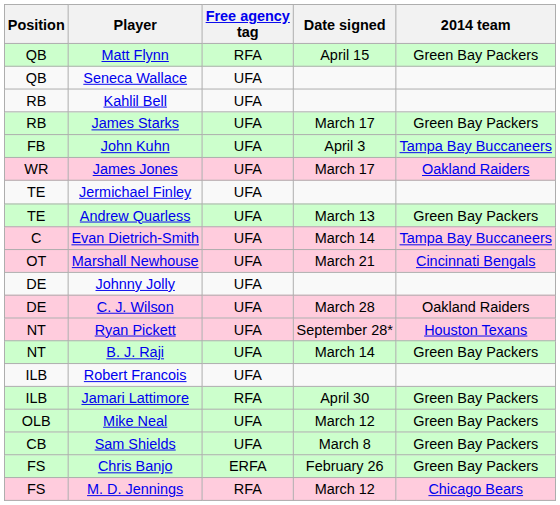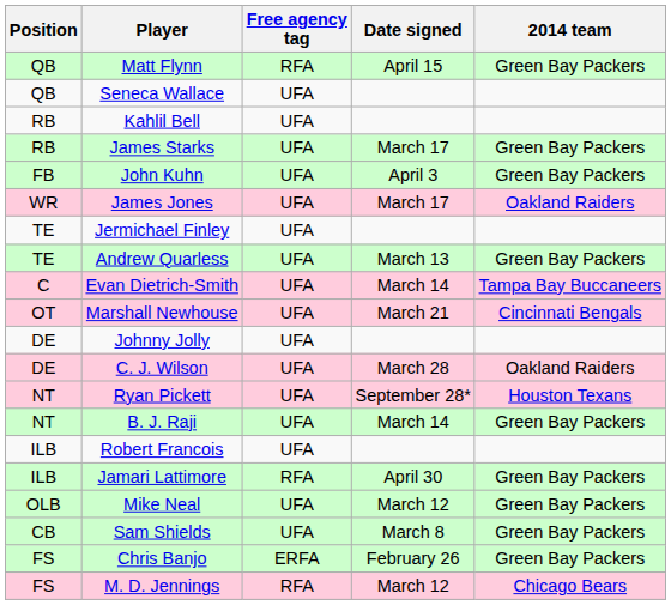John Kuhn | 2014 team: Tampa Bay Buccaneers -> Green Bay Packers
